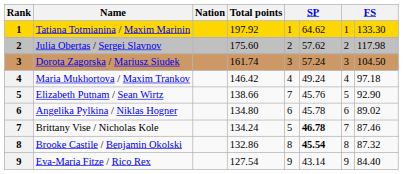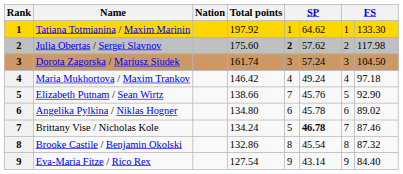Julia Obertas / Sergei Slavnov | column 5: normal -> bold
Brooke Castile / Benjamin Okolski | column 6: bold -> normal
